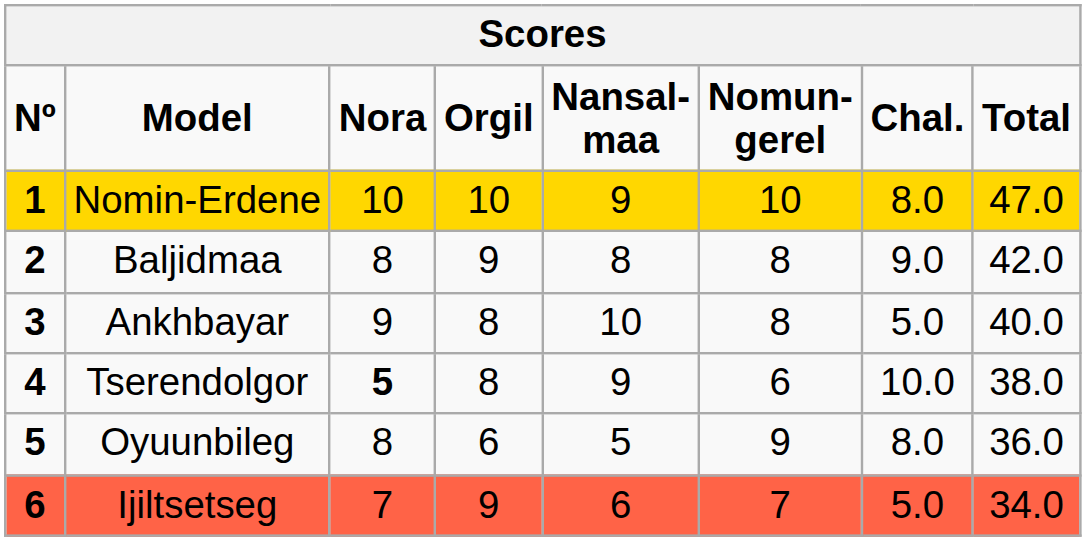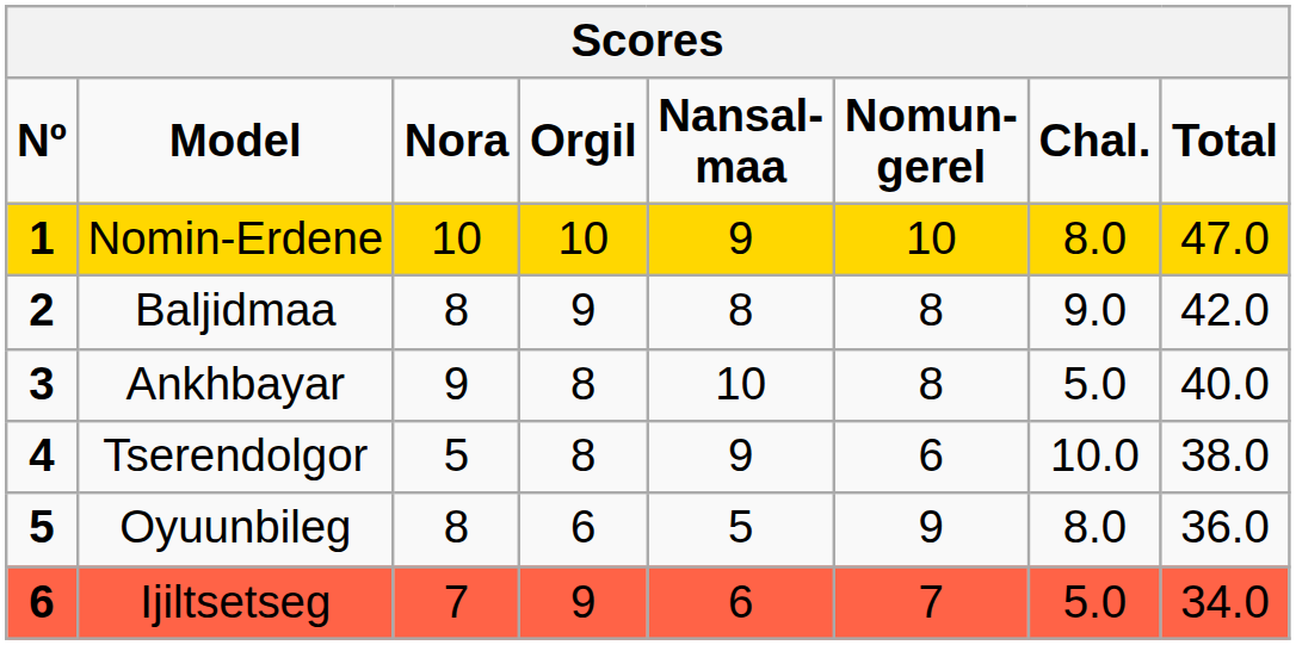Tserendolgor | Nora: bold -> normal
